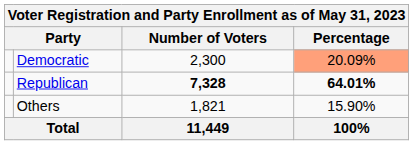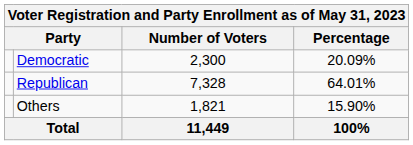Democratic | Percentage: lightsalmon background -> no background
Republican | Number of Voters: bold -> normal
Republican | Percentage: bold -> normal
